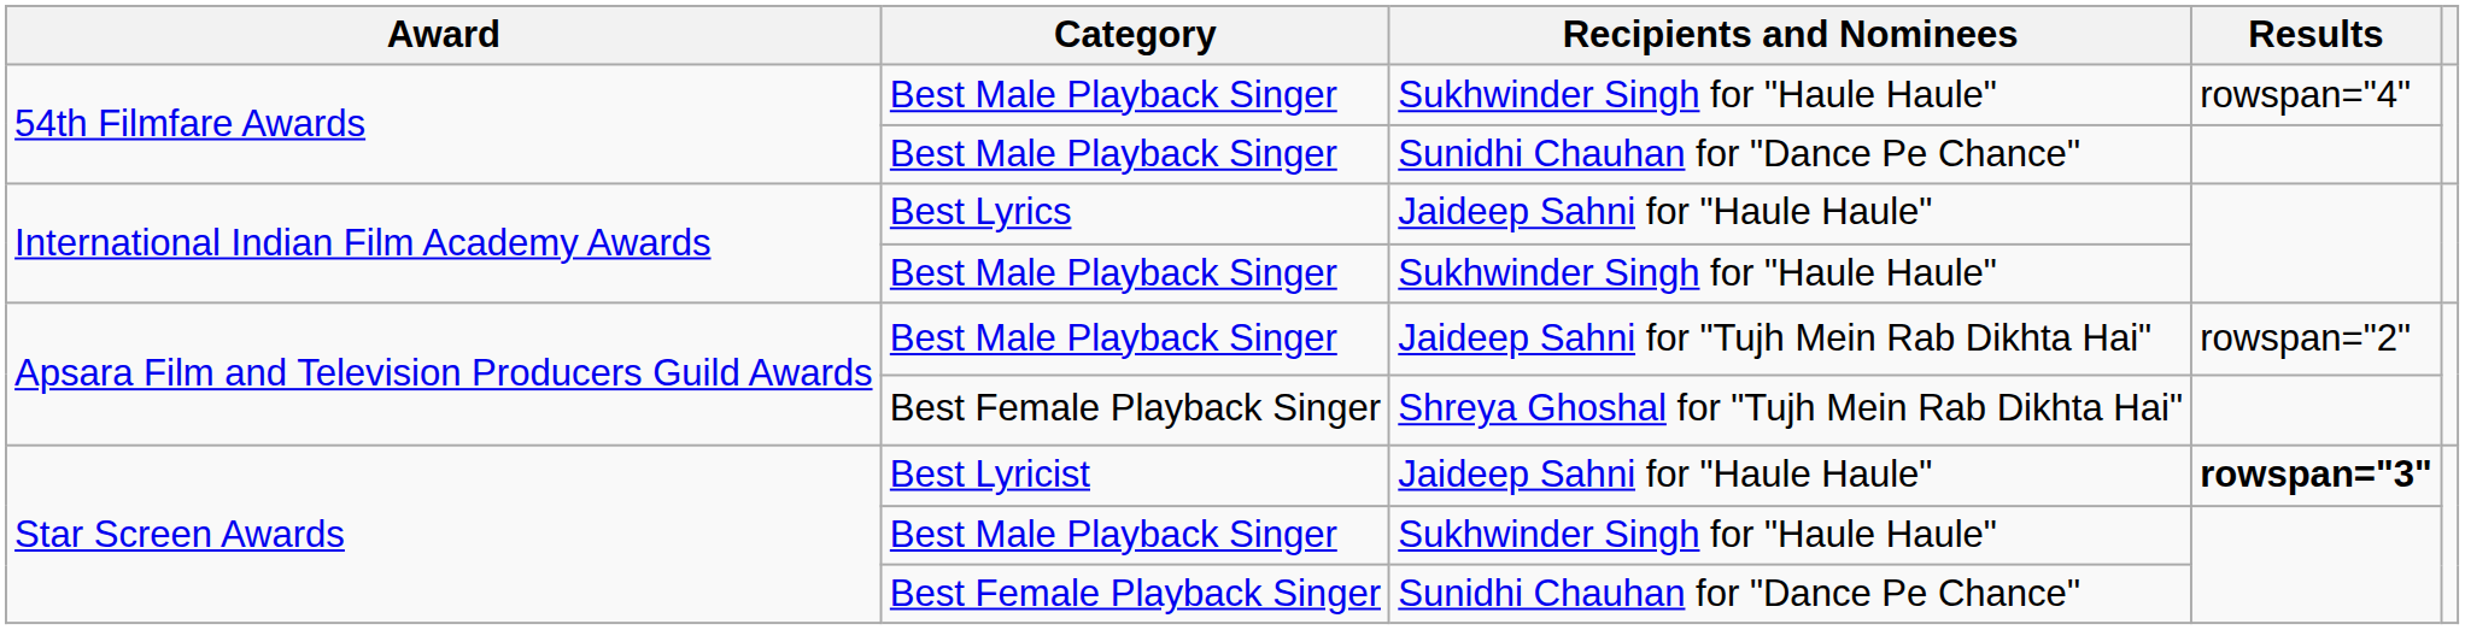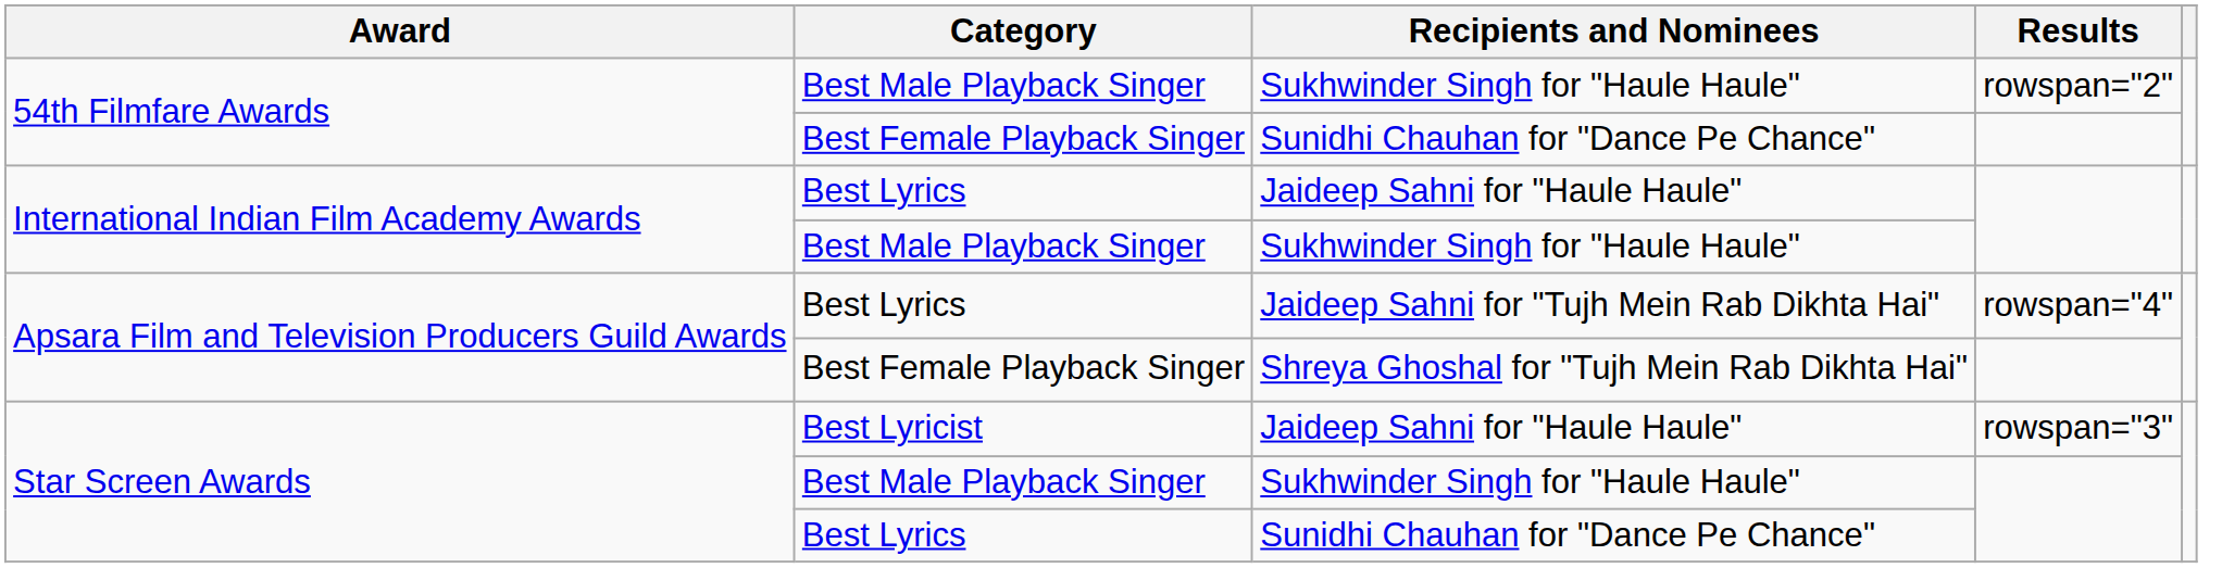54th Filmfare Awards / Sukhwinder Singh for "Haule Haule" | Results: rowspan="4" -> rowspan="2"
54th Filmfare Awards / Sunidhi Chauhan for "Dance Pe Chance" | Category: Best Male Playback Singer -> Best Female Playback Singer
Jaideep Sahni for "Tujh Mein Rab Dikhta Hai" | Category: Best Male Playback Singer -> Best Lyrics
Jaideep Sahni for "Tujh Mein Rab Dikhta Hai" | Results: rowspan="2" -> rowspan="4"
Star Screen Awards / Jaideep Sahni for "Haule Haule" | Results: bold -> normal
Star Screen Awards / Sunidhi Chauhan for "Dance Pe Chance" | Category: Best Female Playback Singer -> Best Lyrics
